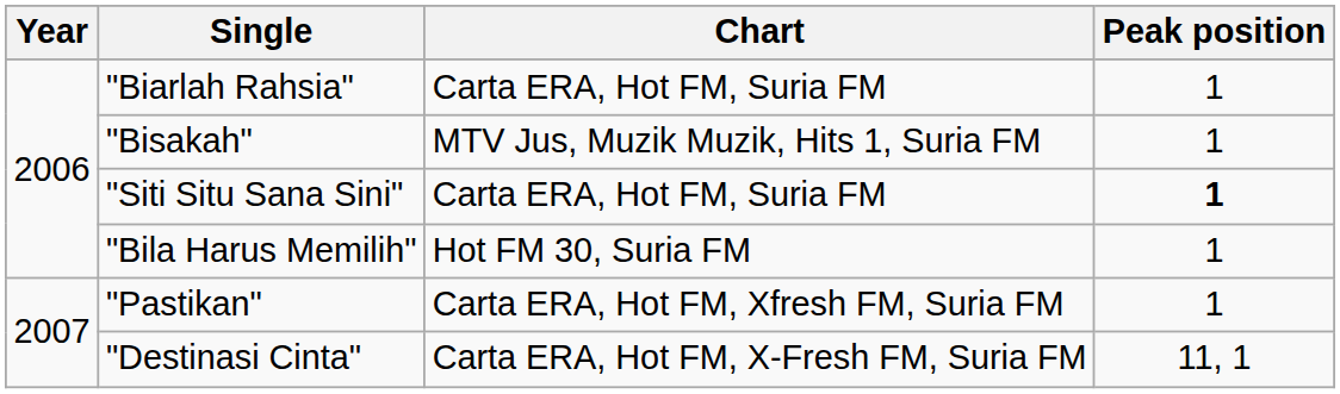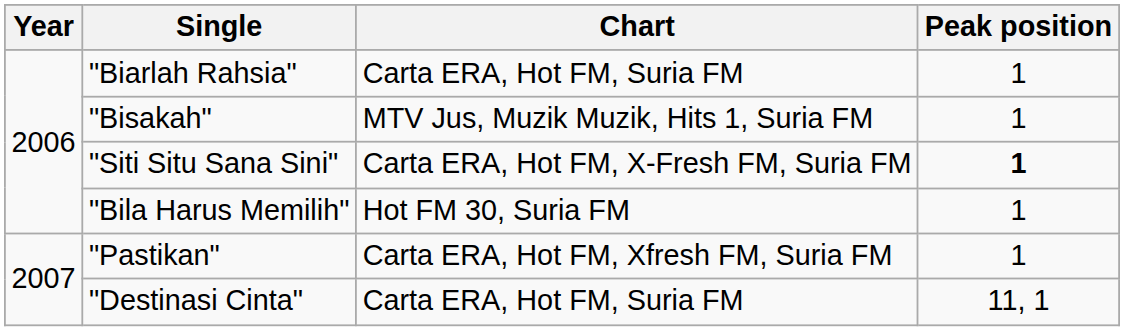"Siti Situ Sana Sini" | Chart: Carta ERA, Hot FM, Suria FM -> Carta ERA, Hot FM, X-Fresh FM, Suria FM
"Destinasi Cinta" | Chart: Carta ERA, Hot FM, X-Fresh FM, Suria FM -> Carta ERA, Hot FM, Suria FM
